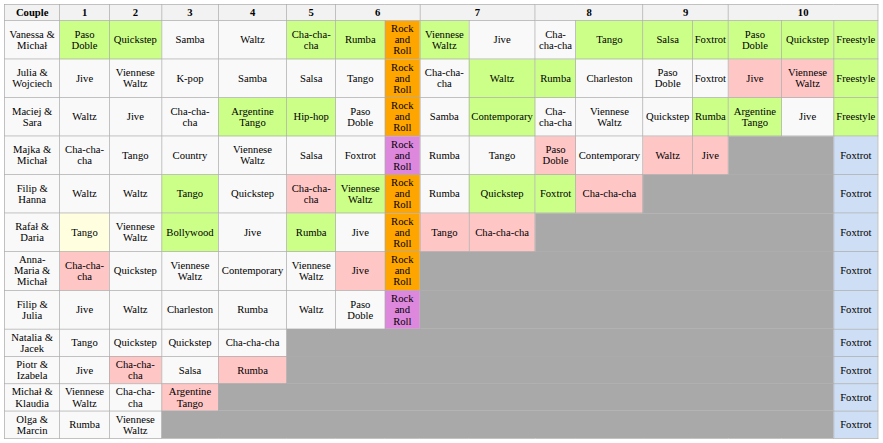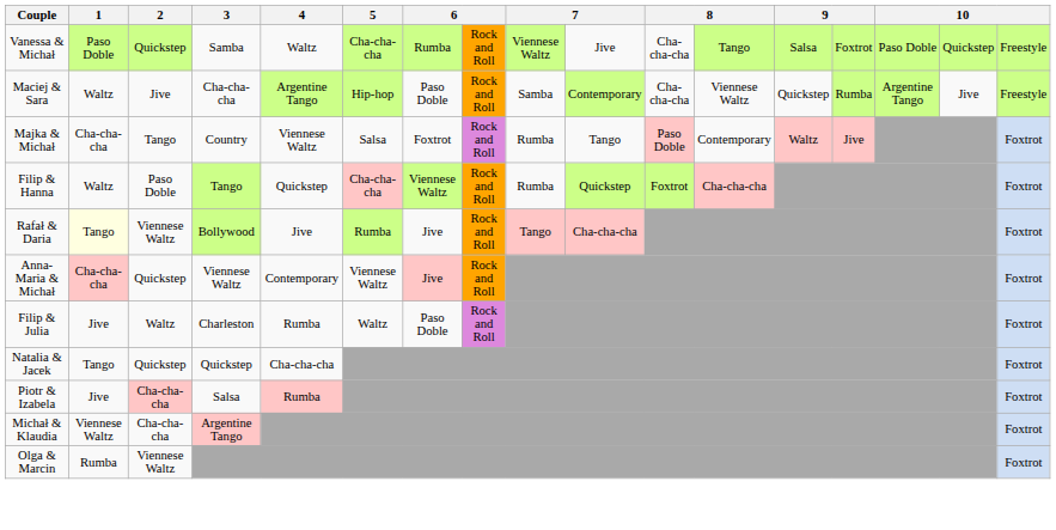- row: Julia & Wojciech | Jive | Viennese Waltz | K-pop | Samba | Salsa | Tango | Rock and Roll | Cha-cha-cha | Waltz | Rumba | Charleston | Paso Doble | Foxtrot | Jive | Viennese Waltz | Freestyle
Filip & Hanna | 2: Waltz -> Paso Doble
